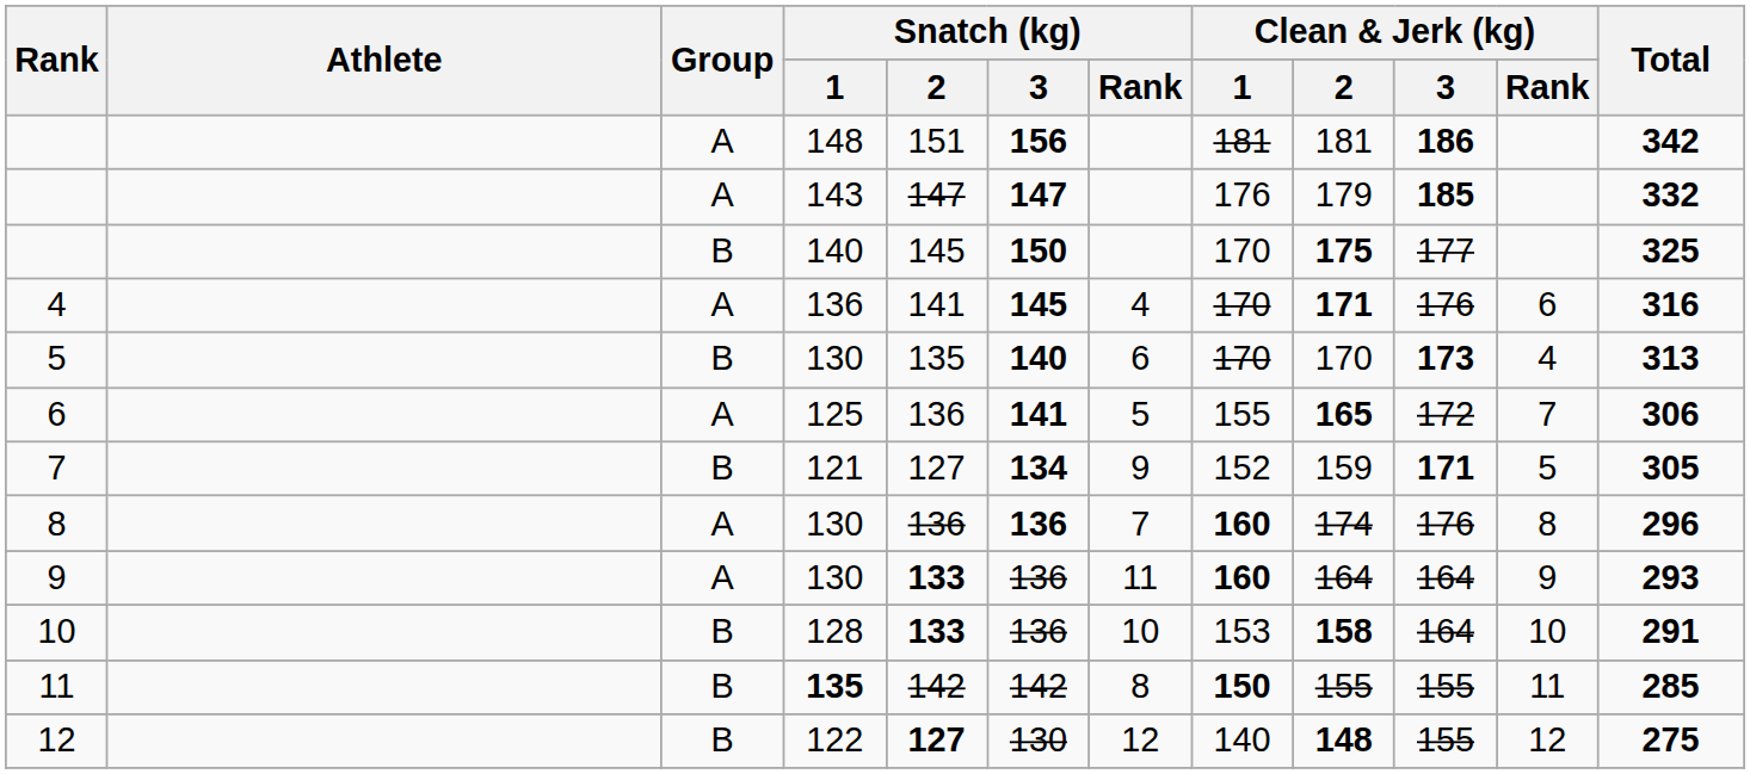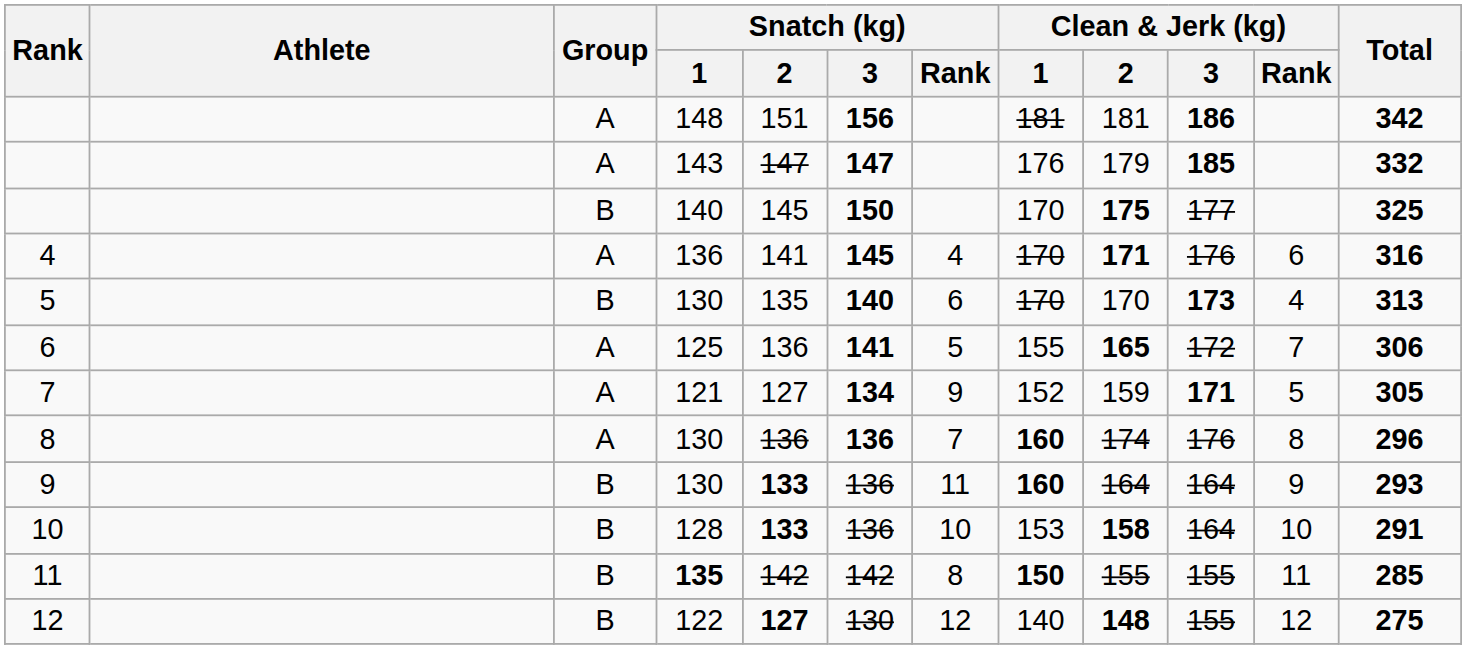row 9 | Group: B -> A
row 11 | Group: A -> B
